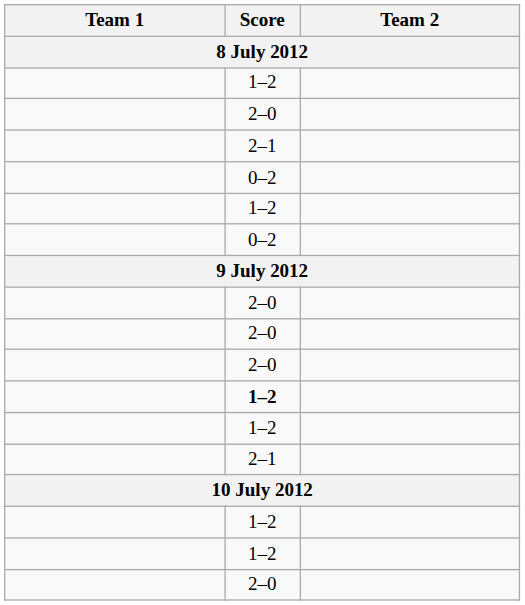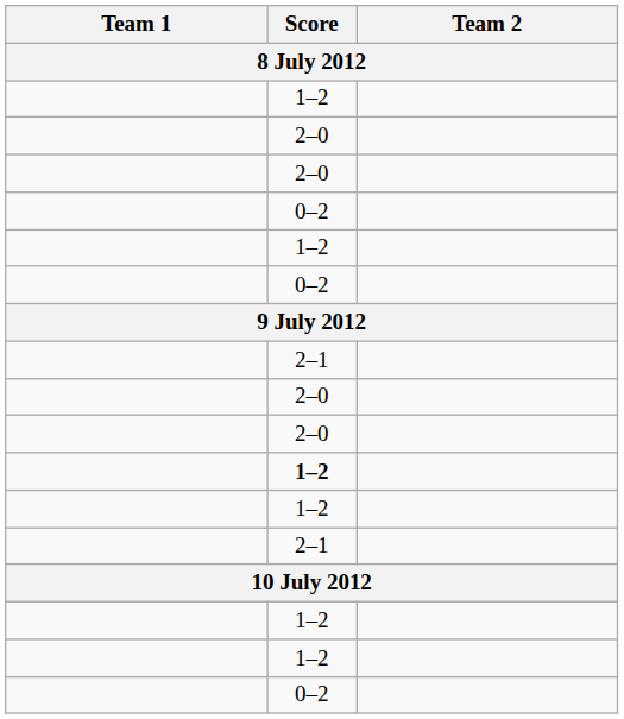row 5 | Score: 2–1 -> 2–0
row 10 | Score: 2–0 -> 2–1
row 19 | Score: 2–0 -> 0–2
